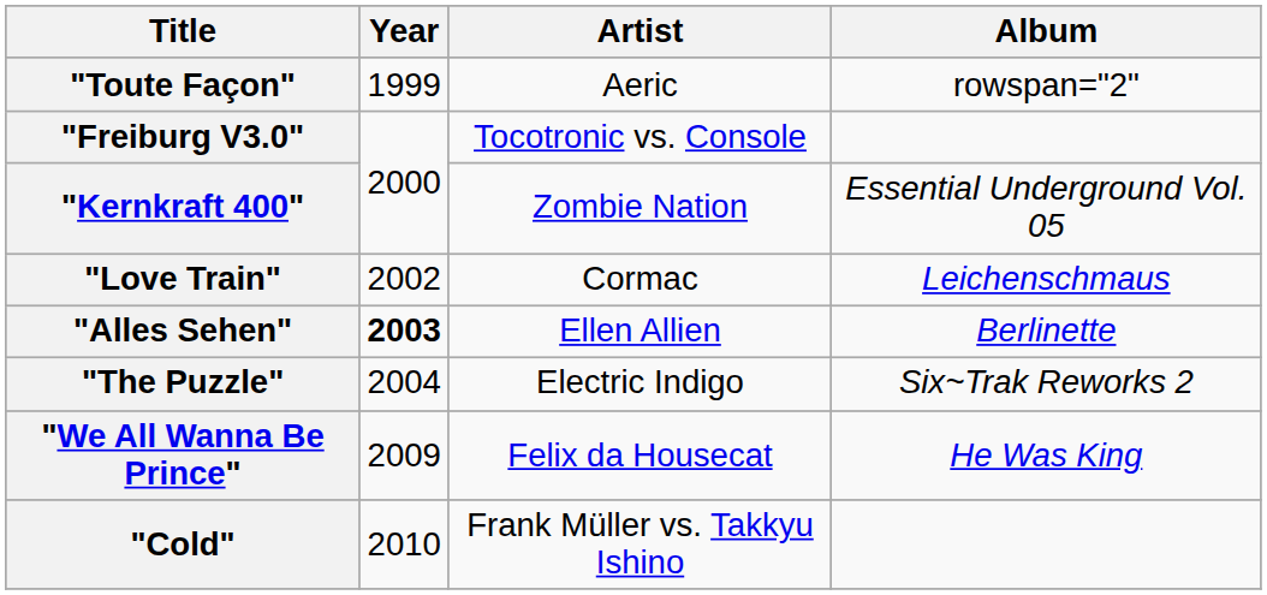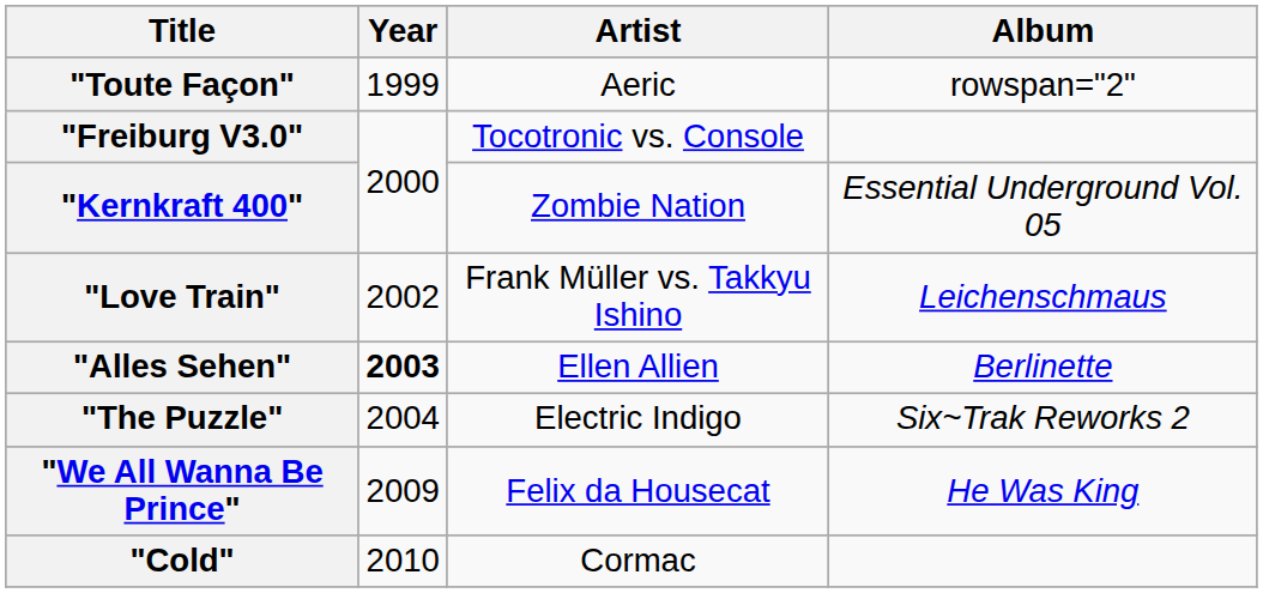"Love Train" | Artist: Cormac -> Frank Müller vs. Takkyu Ishino
"Cold" | Artist: Frank Müller vs. Takkyu Ishino -> Cormac
